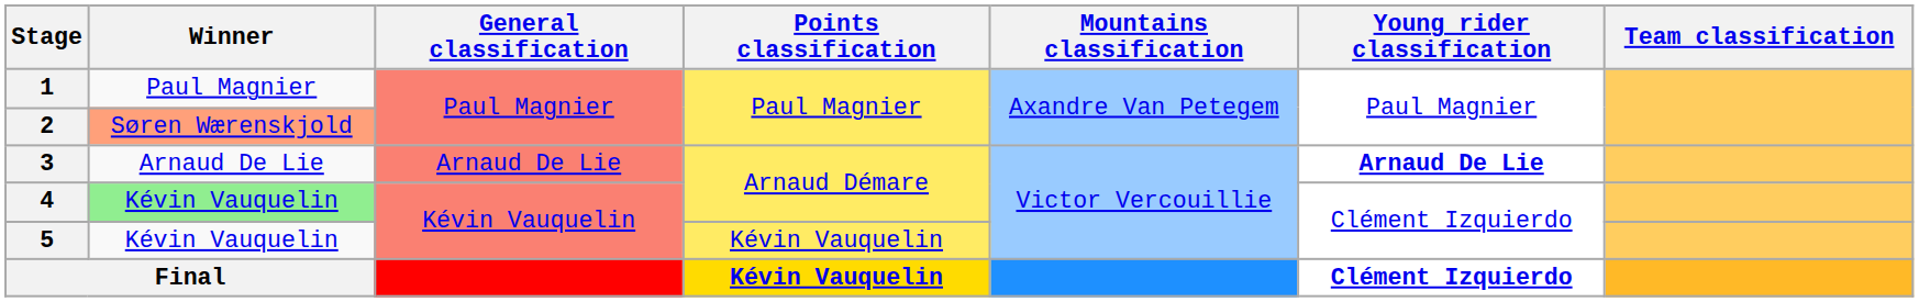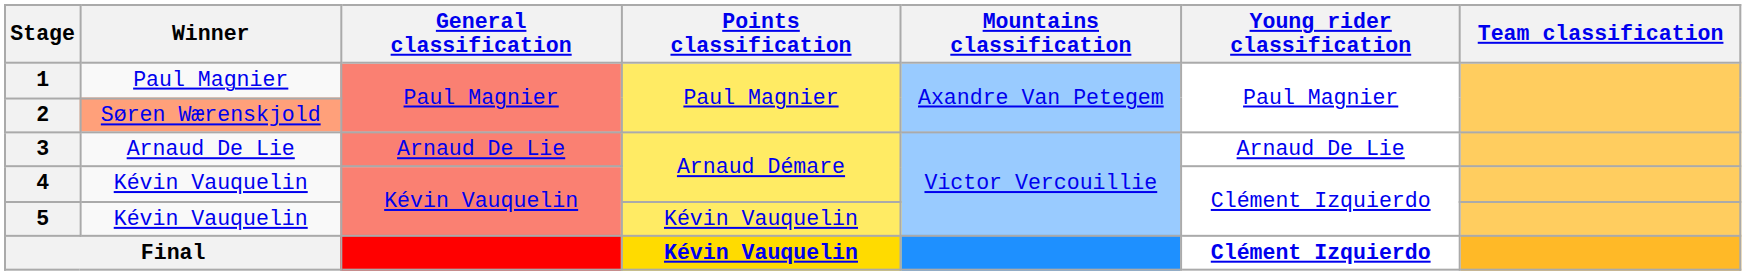3 | Young rider classification: bold -> normal
4 | Winner: lightgreen background -> no background
